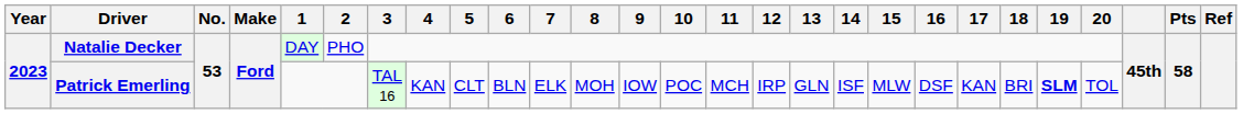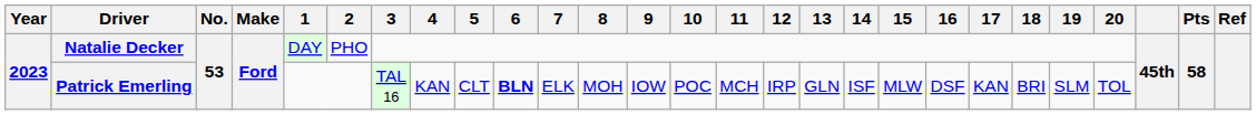Patrick Emerling | 6: normal -> bold
Patrick Emerling | 19: bold -> normal
